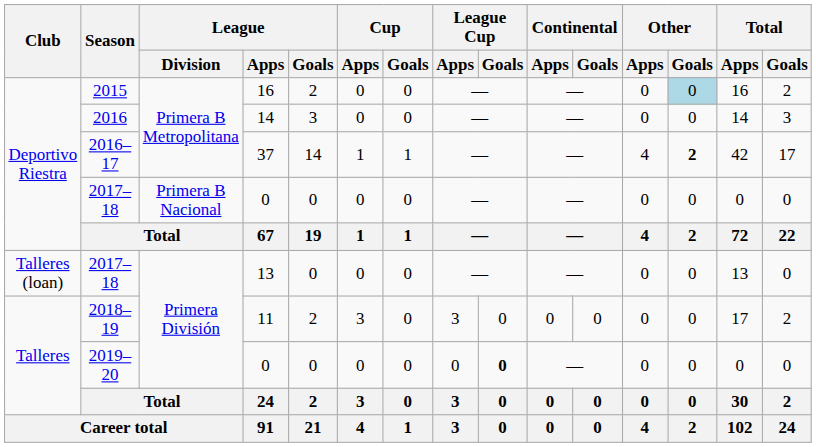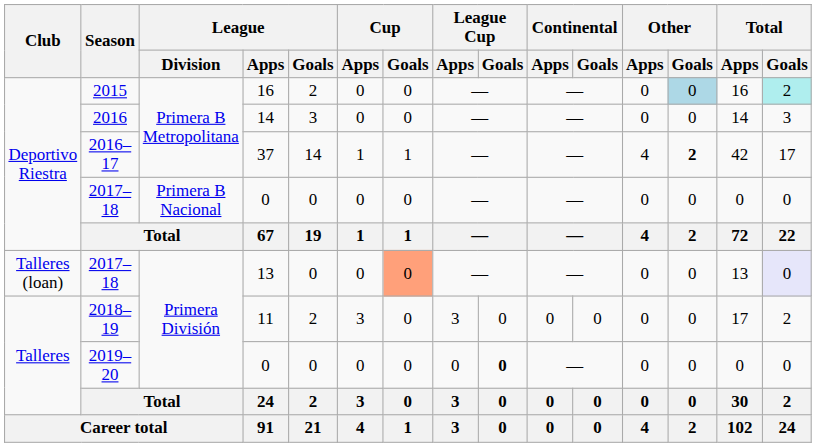2015 | Total / Goals: no background -> paleturquoise background
2017–18 / 13 | Cup / Goals: no background -> lightsalmon background
2017–18 / 13 | Total / Goals: no background -> lavender background
